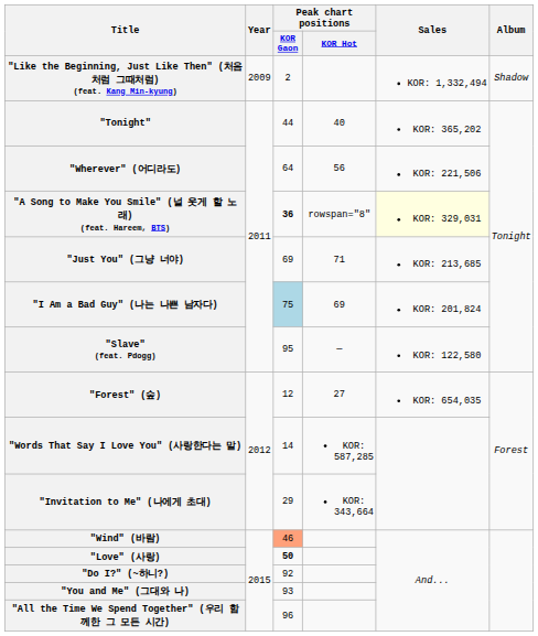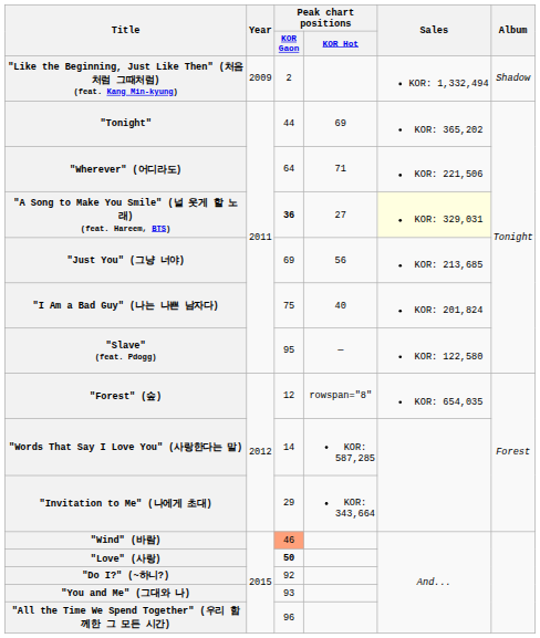"Tonight" | Peak chart positions / KOR Hot: 40 -> 69
"Wherever" (어디라도) | Peak chart positions / KOR Hot: 56 -> 71
"A Song to Make You Smile" (널 웃게 할 노래) (feat. Hareem, BTS) | Peak chart positions / KOR Hot: rowspan="8" -> 27
"Just You" (그냥 너야) | Peak chart positions / KOR Hot: 71 -> 56
"I Am a Bad Guy" (나는 나쁜 남자다) | Peak chart positions / KOR Gaon: lightblue background -> no background
"I Am a Bad Guy" (나는 나쁜 남자다) | Peak chart positions / KOR Hot: 69 -> 40
"Forest" (숲) | Peak chart positions / KOR Hot: 27 -> rowspan="8"
